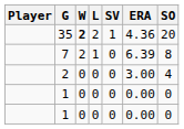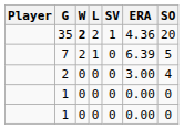7 | SO: 8 -> 5
